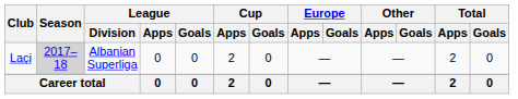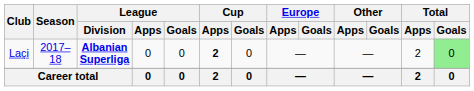Laçi | Season: lightgrey background -> no background
Laçi | League / Division: normal -> bold
Laçi | Cup / Apps: normal -> bold
Laçi | Total / Goals: no background -> lightgreen background
